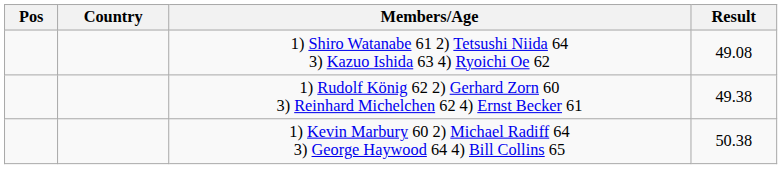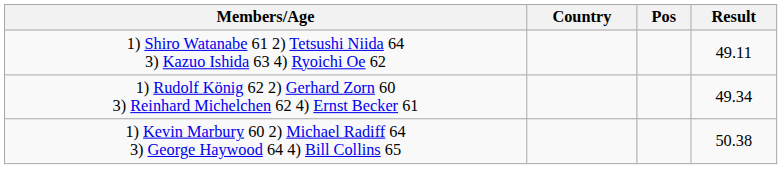columns swapped: Pos <-> Members/Age
row 2 | Result: 49.08 -> 49.11
row 3 | Result: 49.38 -> 49.34
